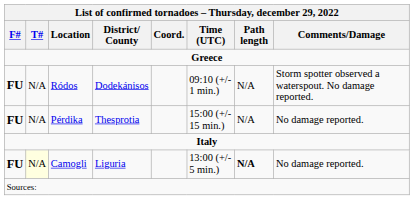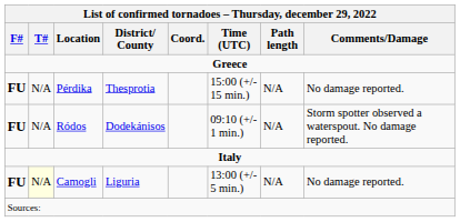rows swapped: Ródos <-> Pérdika
Camogli | Path length: bold -> normal
